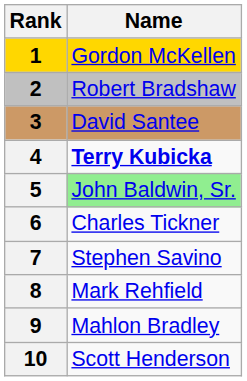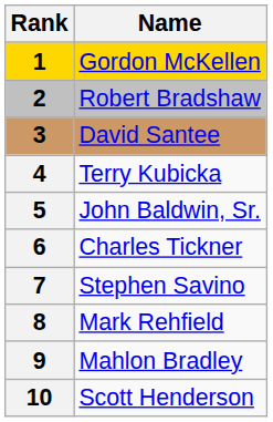Terry Kubicka | Name: bold -> normal
John Baldwin, Sr. | Name: lightgreen background -> no background
